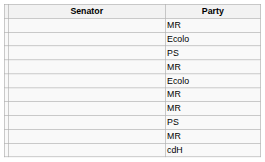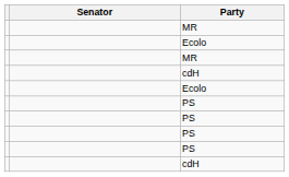row 4 | Party: PS -> MR
row 5 | Party: MR -> cdH
row 7 | Party: MR -> PS
row 8 | Party: MR -> PS
row 10 | Party: MR -> PS
